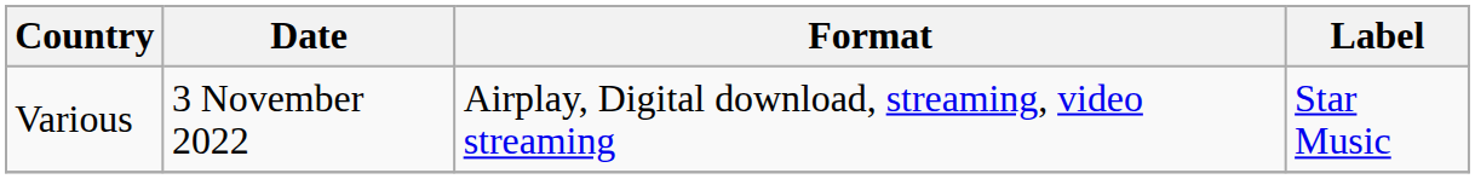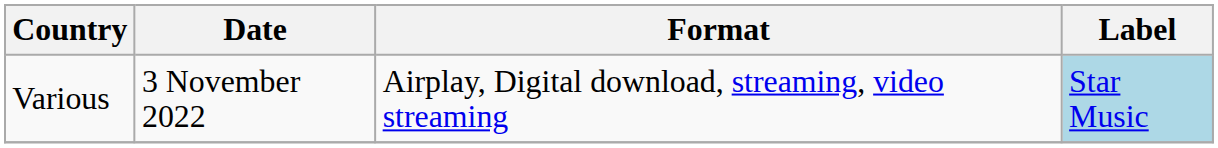Various | Label: no background -> lightblue background
